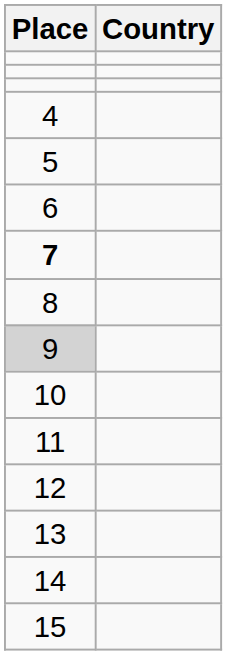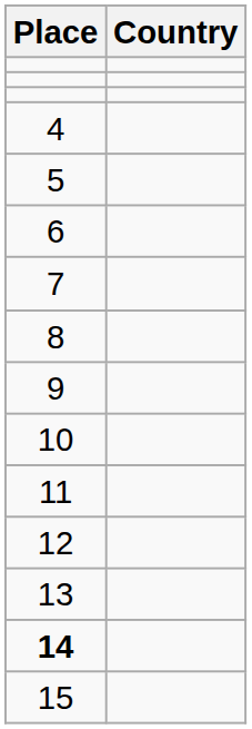row 8 | Place: bold -> normal
row 10 | Place: lightgrey background -> no background
row 15 | Place: normal -> bold
